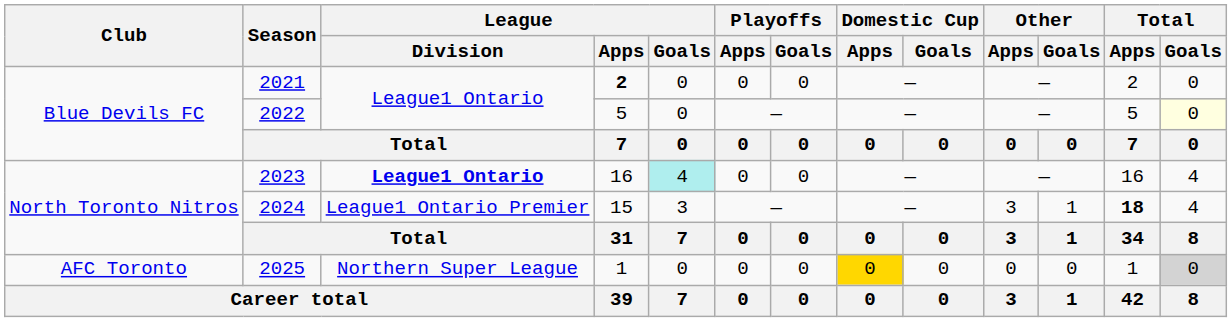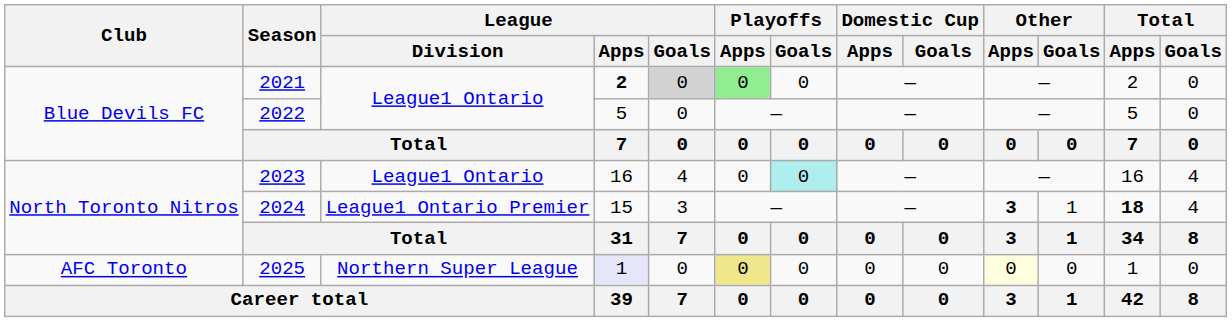2021 | League / Goals: no background -> lightgrey background
2021 | Playoffs / Apps: no background -> lightgreen background
2022 | Total / Goals: lightyellow background -> no background
2023 | League / Division: bold -> normal
2023 | League / Goals: paleturquoise background -> no background
2023 | Playoffs / Goals: no background -> paleturquoise background
2024 | Other / Apps: normal -> bold
2025 | League / Apps: no background -> lavender background
2025 | Playoffs / Apps: no background -> khaki background
2025 | Domestic Cup / Apps: gold background -> no background
2025 | Other / Apps: no background -> lightyellow background
2025 | Total / Goals: lightgrey background -> no background
